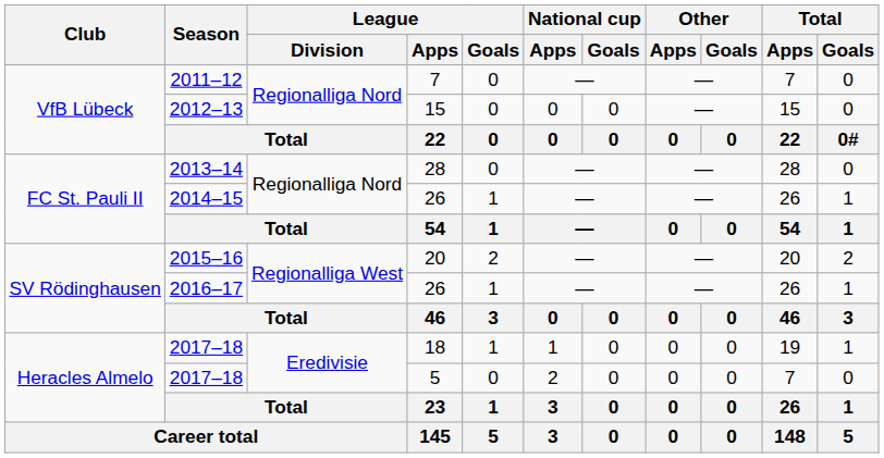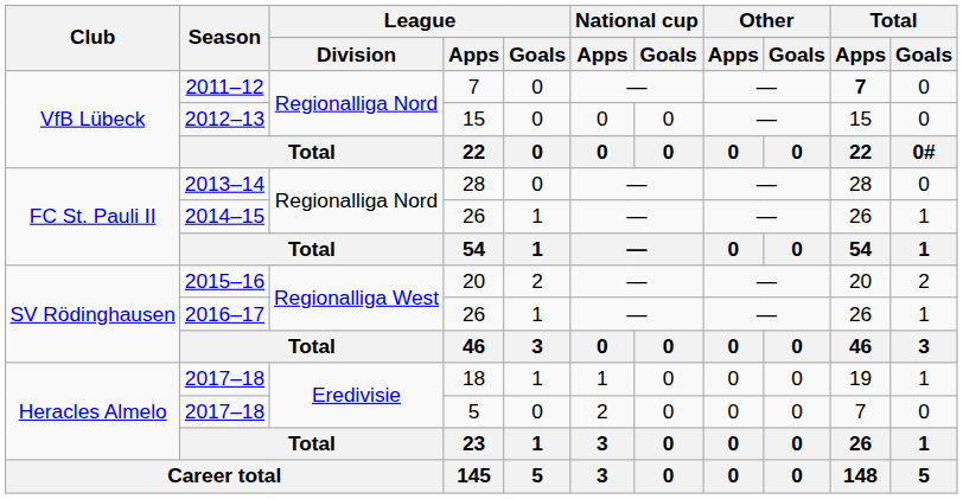2011–12 | Total / Apps: normal -> bold
